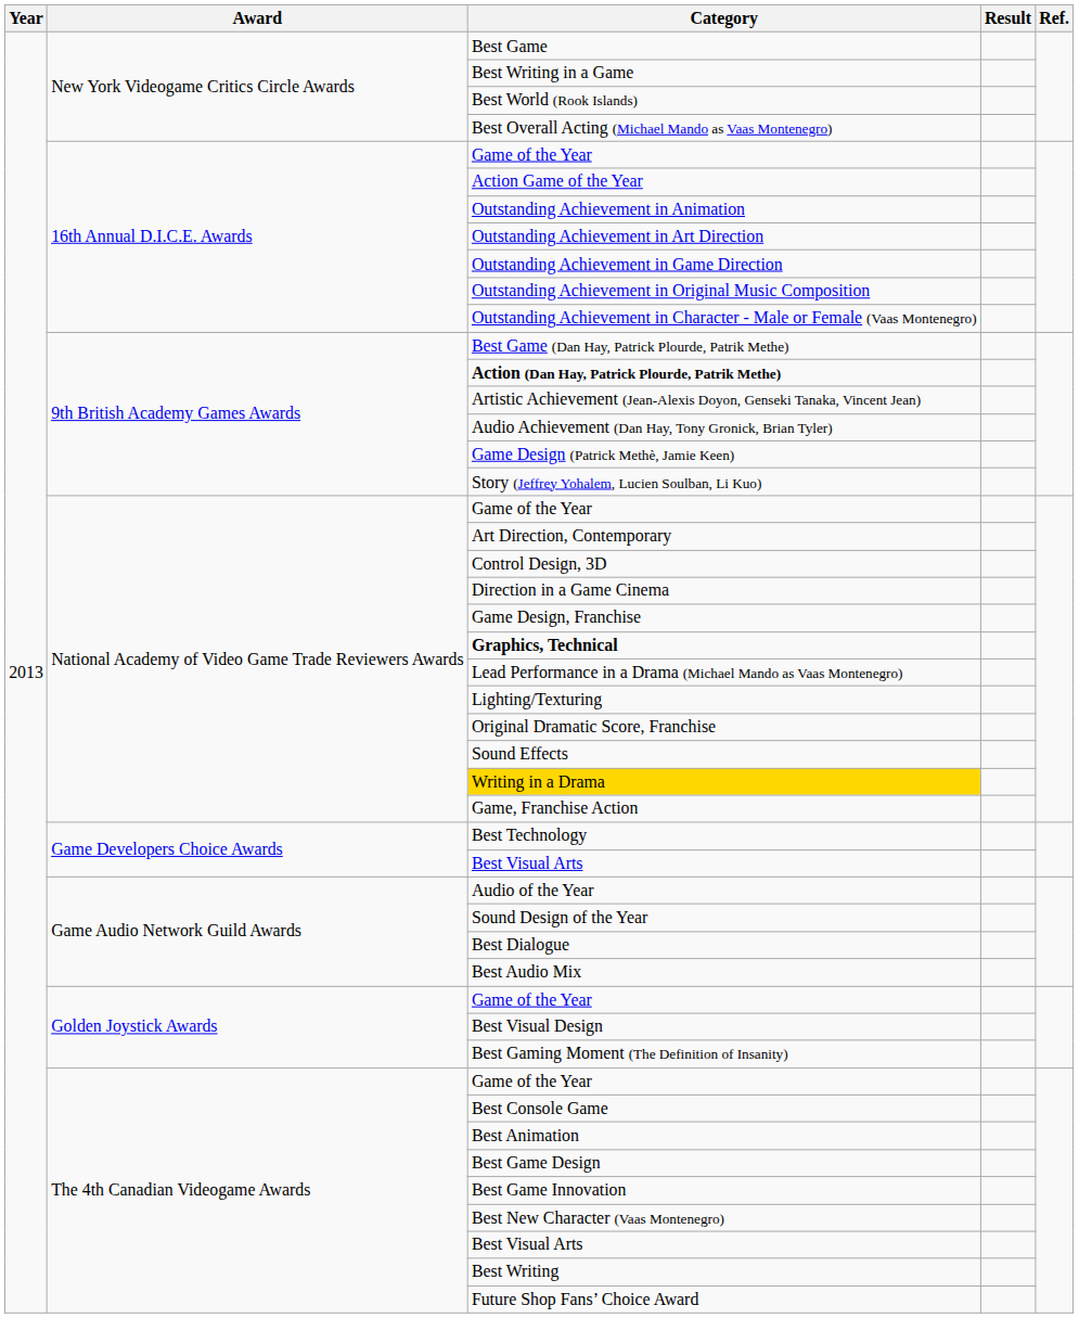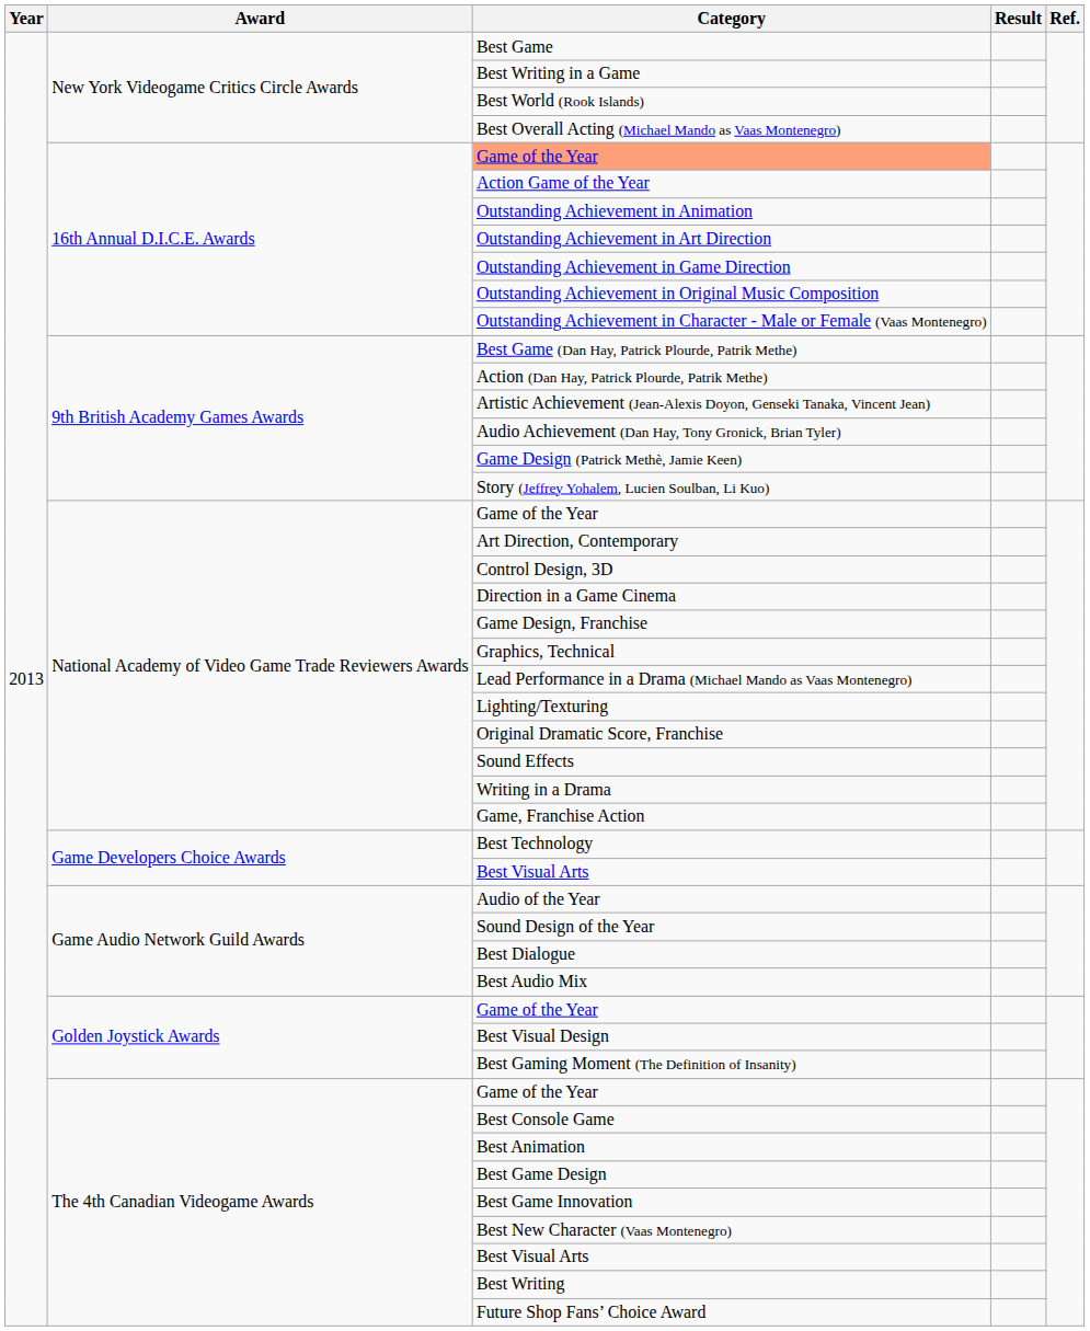16th Annual D.I.C.E. Awards / Game of the Year | Category: no background -> lightsalmon background
Action (Dan Hay, Patrick Plourde, Patrik Methe) | Category: bold -> normal
Graphics, Technical | Category: bold -> normal
Writing in a Drama | Category: gold background -> no background
